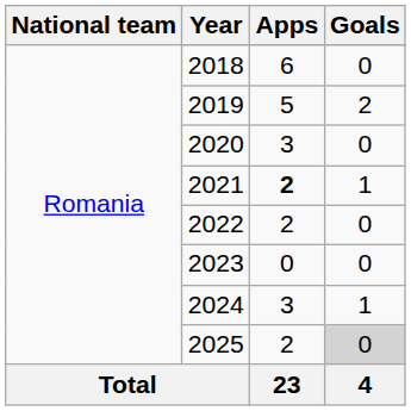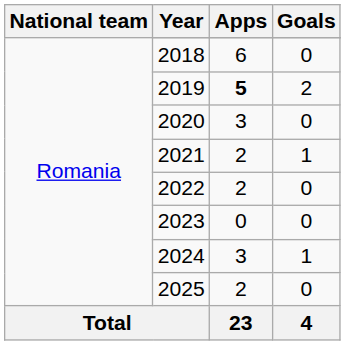2019 | Apps: normal -> bold
2021 | Apps: bold -> normal
2025 | Goals: lightgrey background -> no background
